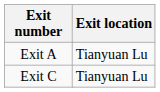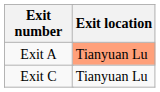Exit A | Exit location: no background -> lightsalmon background
